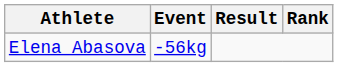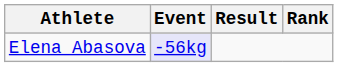Elena Abasova | Event: no background -> lavender background
